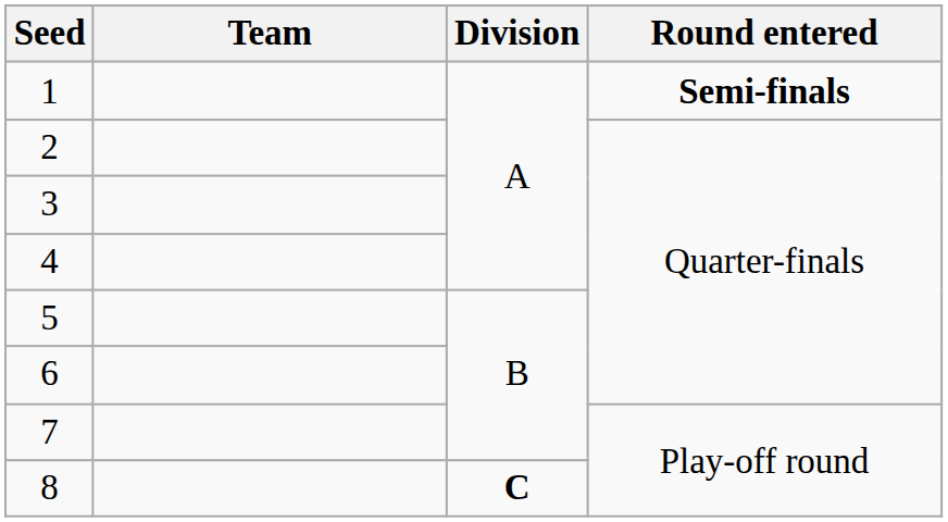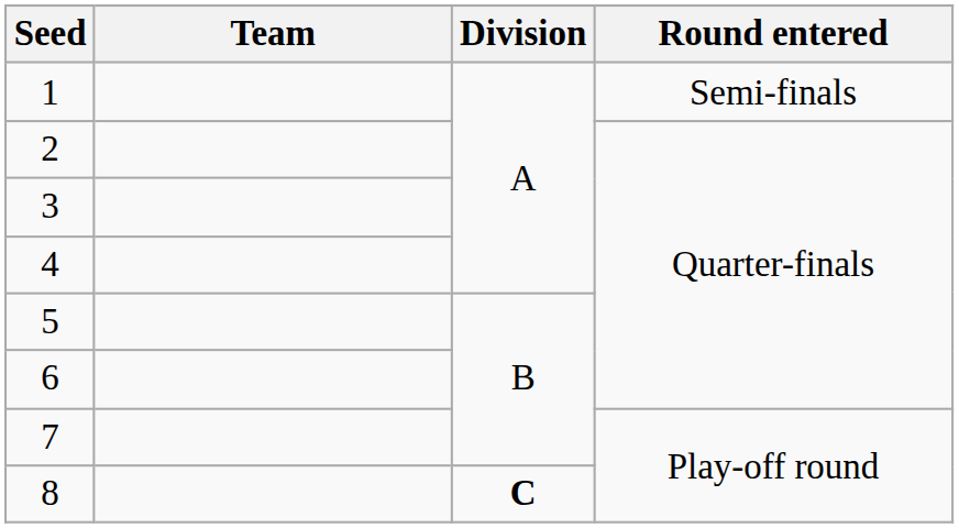1 | Round entered: bold -> normal
